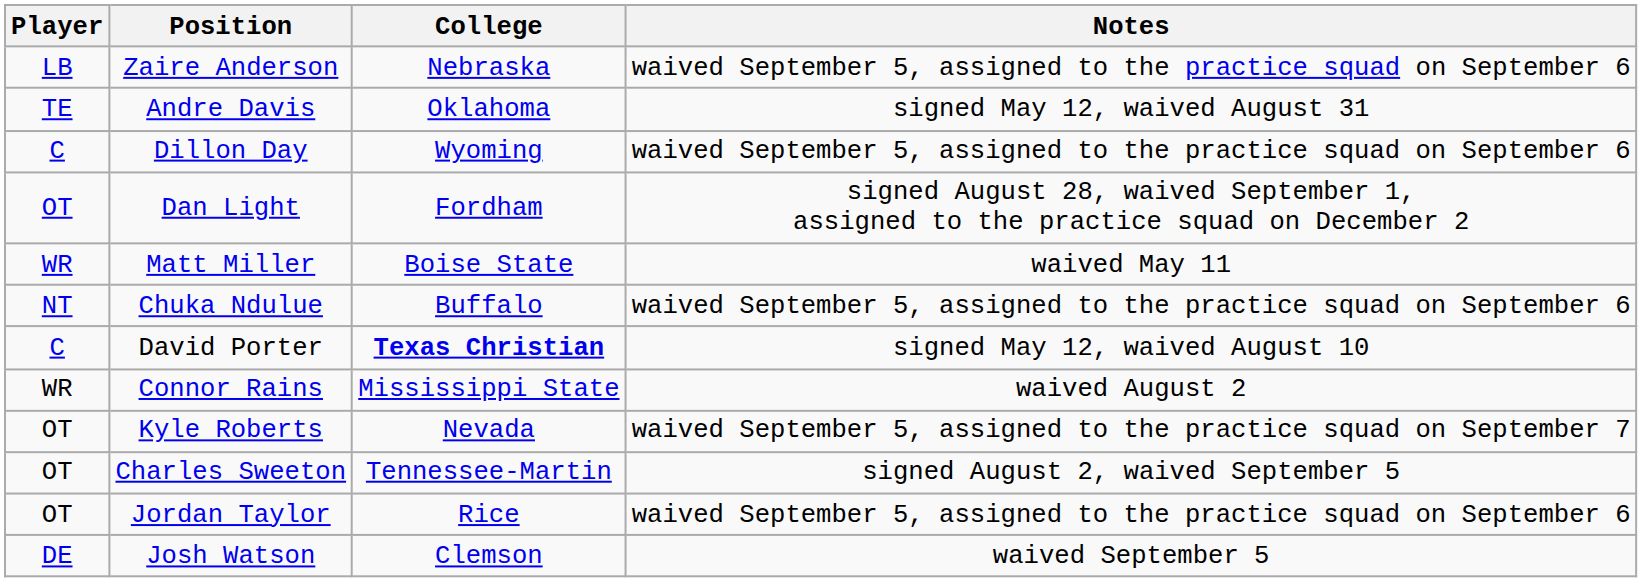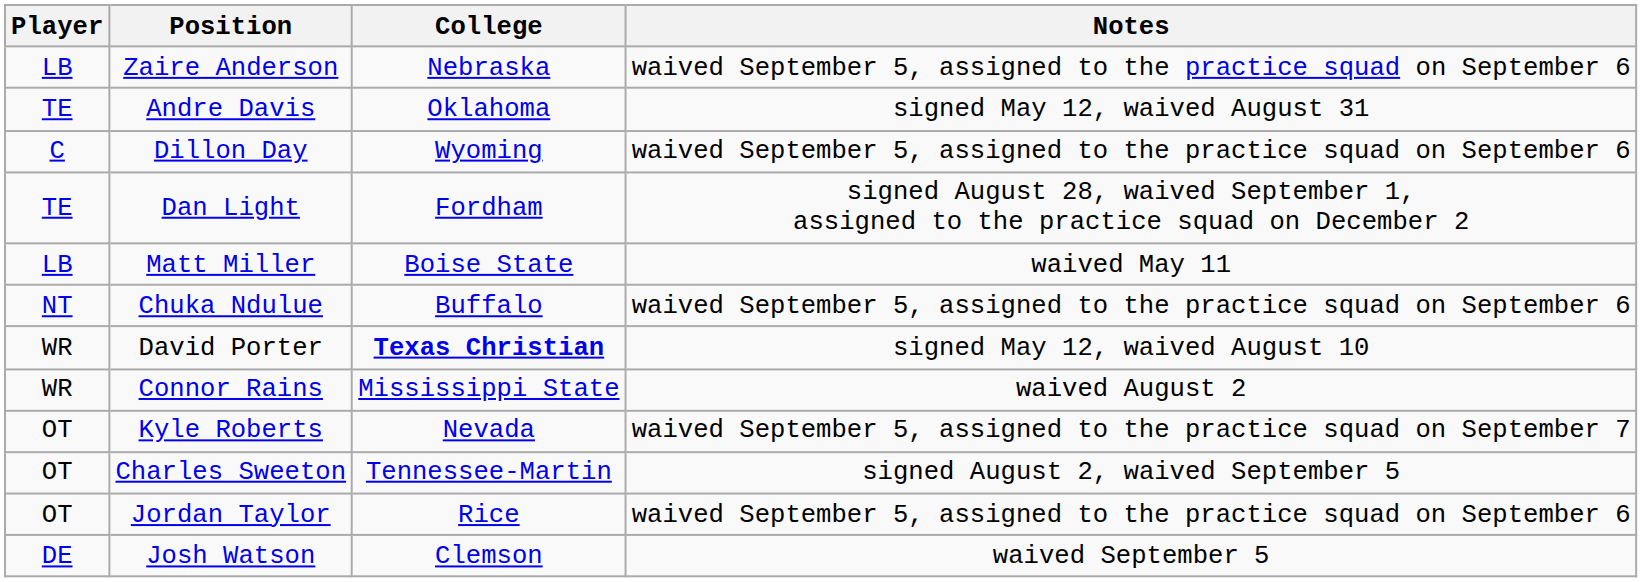Dan Light | Player: OT -> TE
Matt Miller | Player: WR -> LB
David Porter | Player: C -> WR
